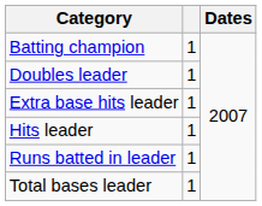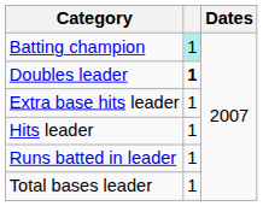Batting champion | column 2: no background -> paleturquoise background
Doubles leader | column 2: normal -> bold
